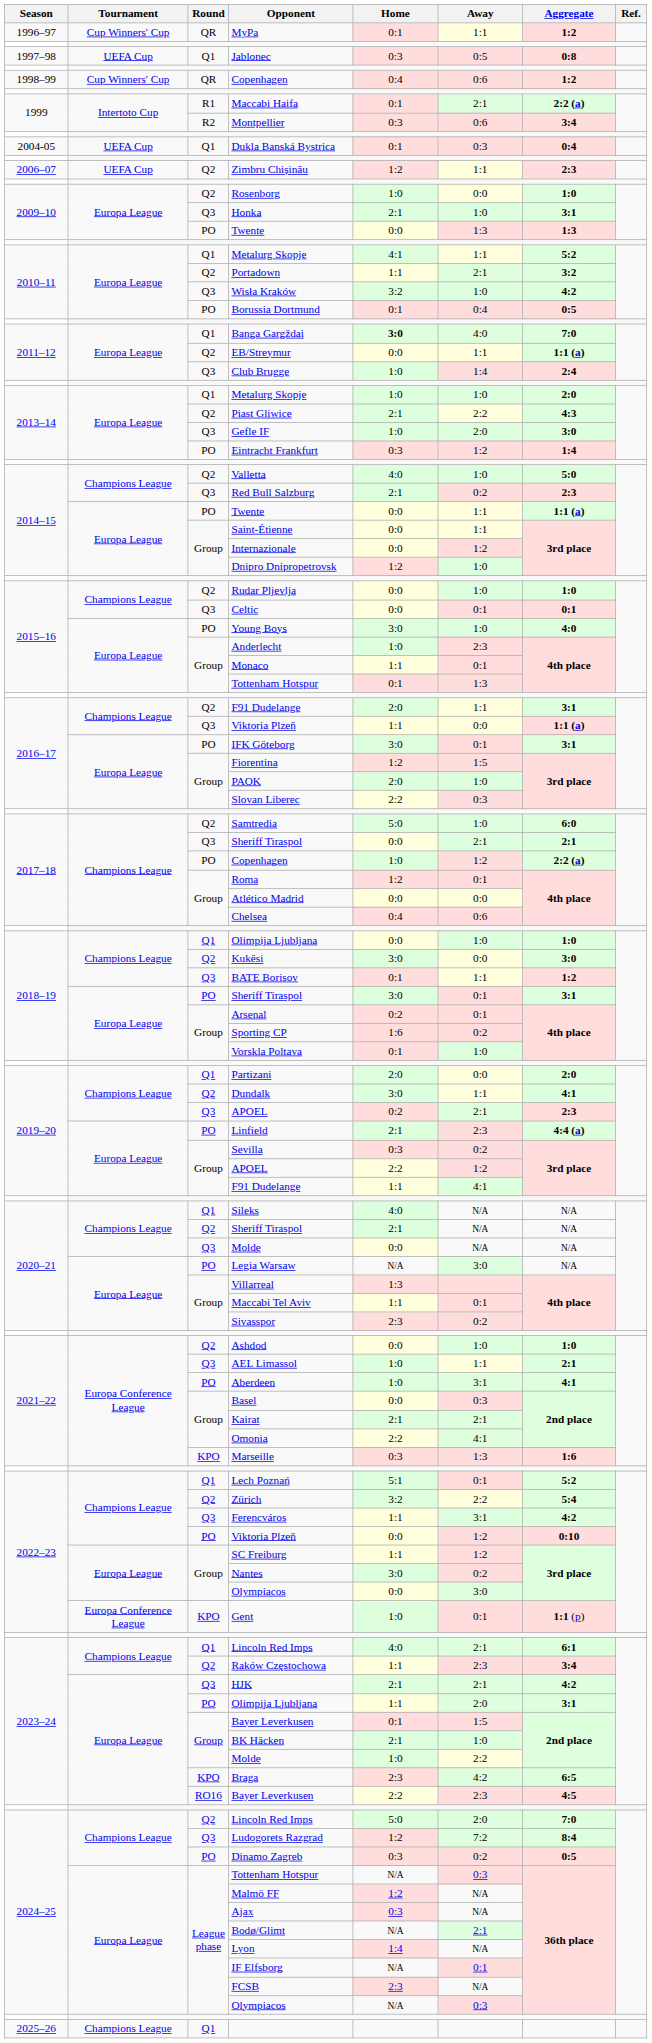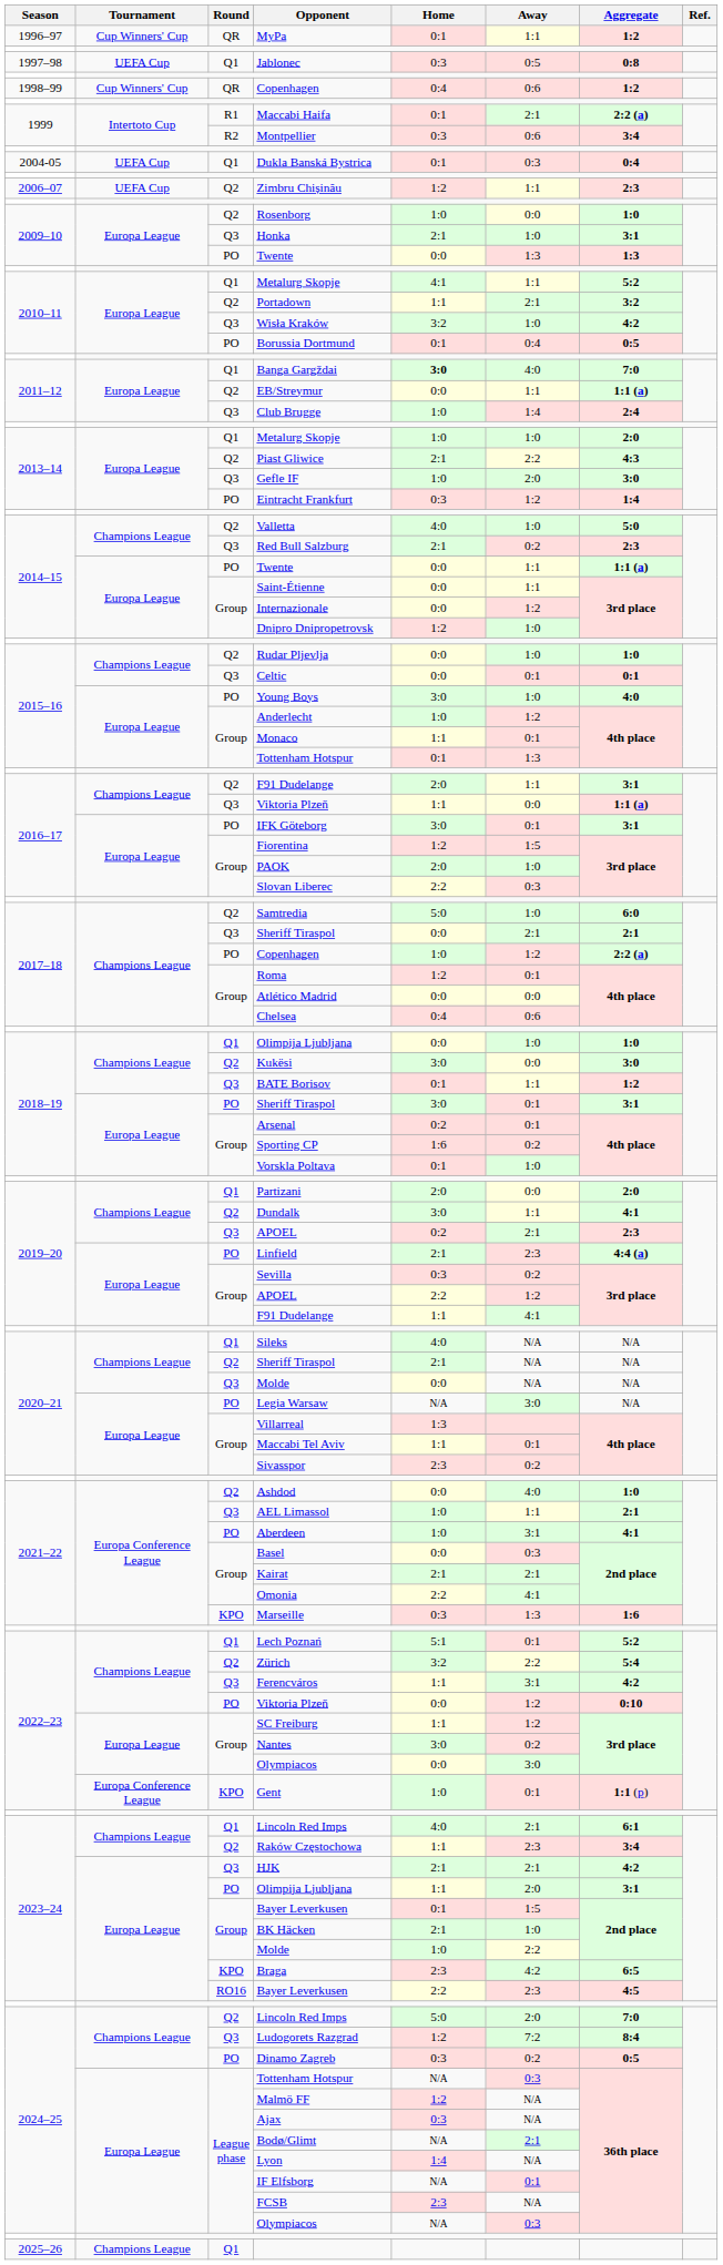Anderlecht | Away: 2:3 -> 1:2
Ashdod | Away: 1:0 -> 4:0
